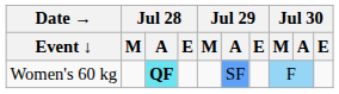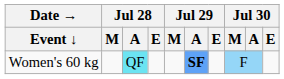Women's 60 kg | Jul 28 / A: bold -> normal
Women's 60 kg | Jul 29 / A: normal -> bold
